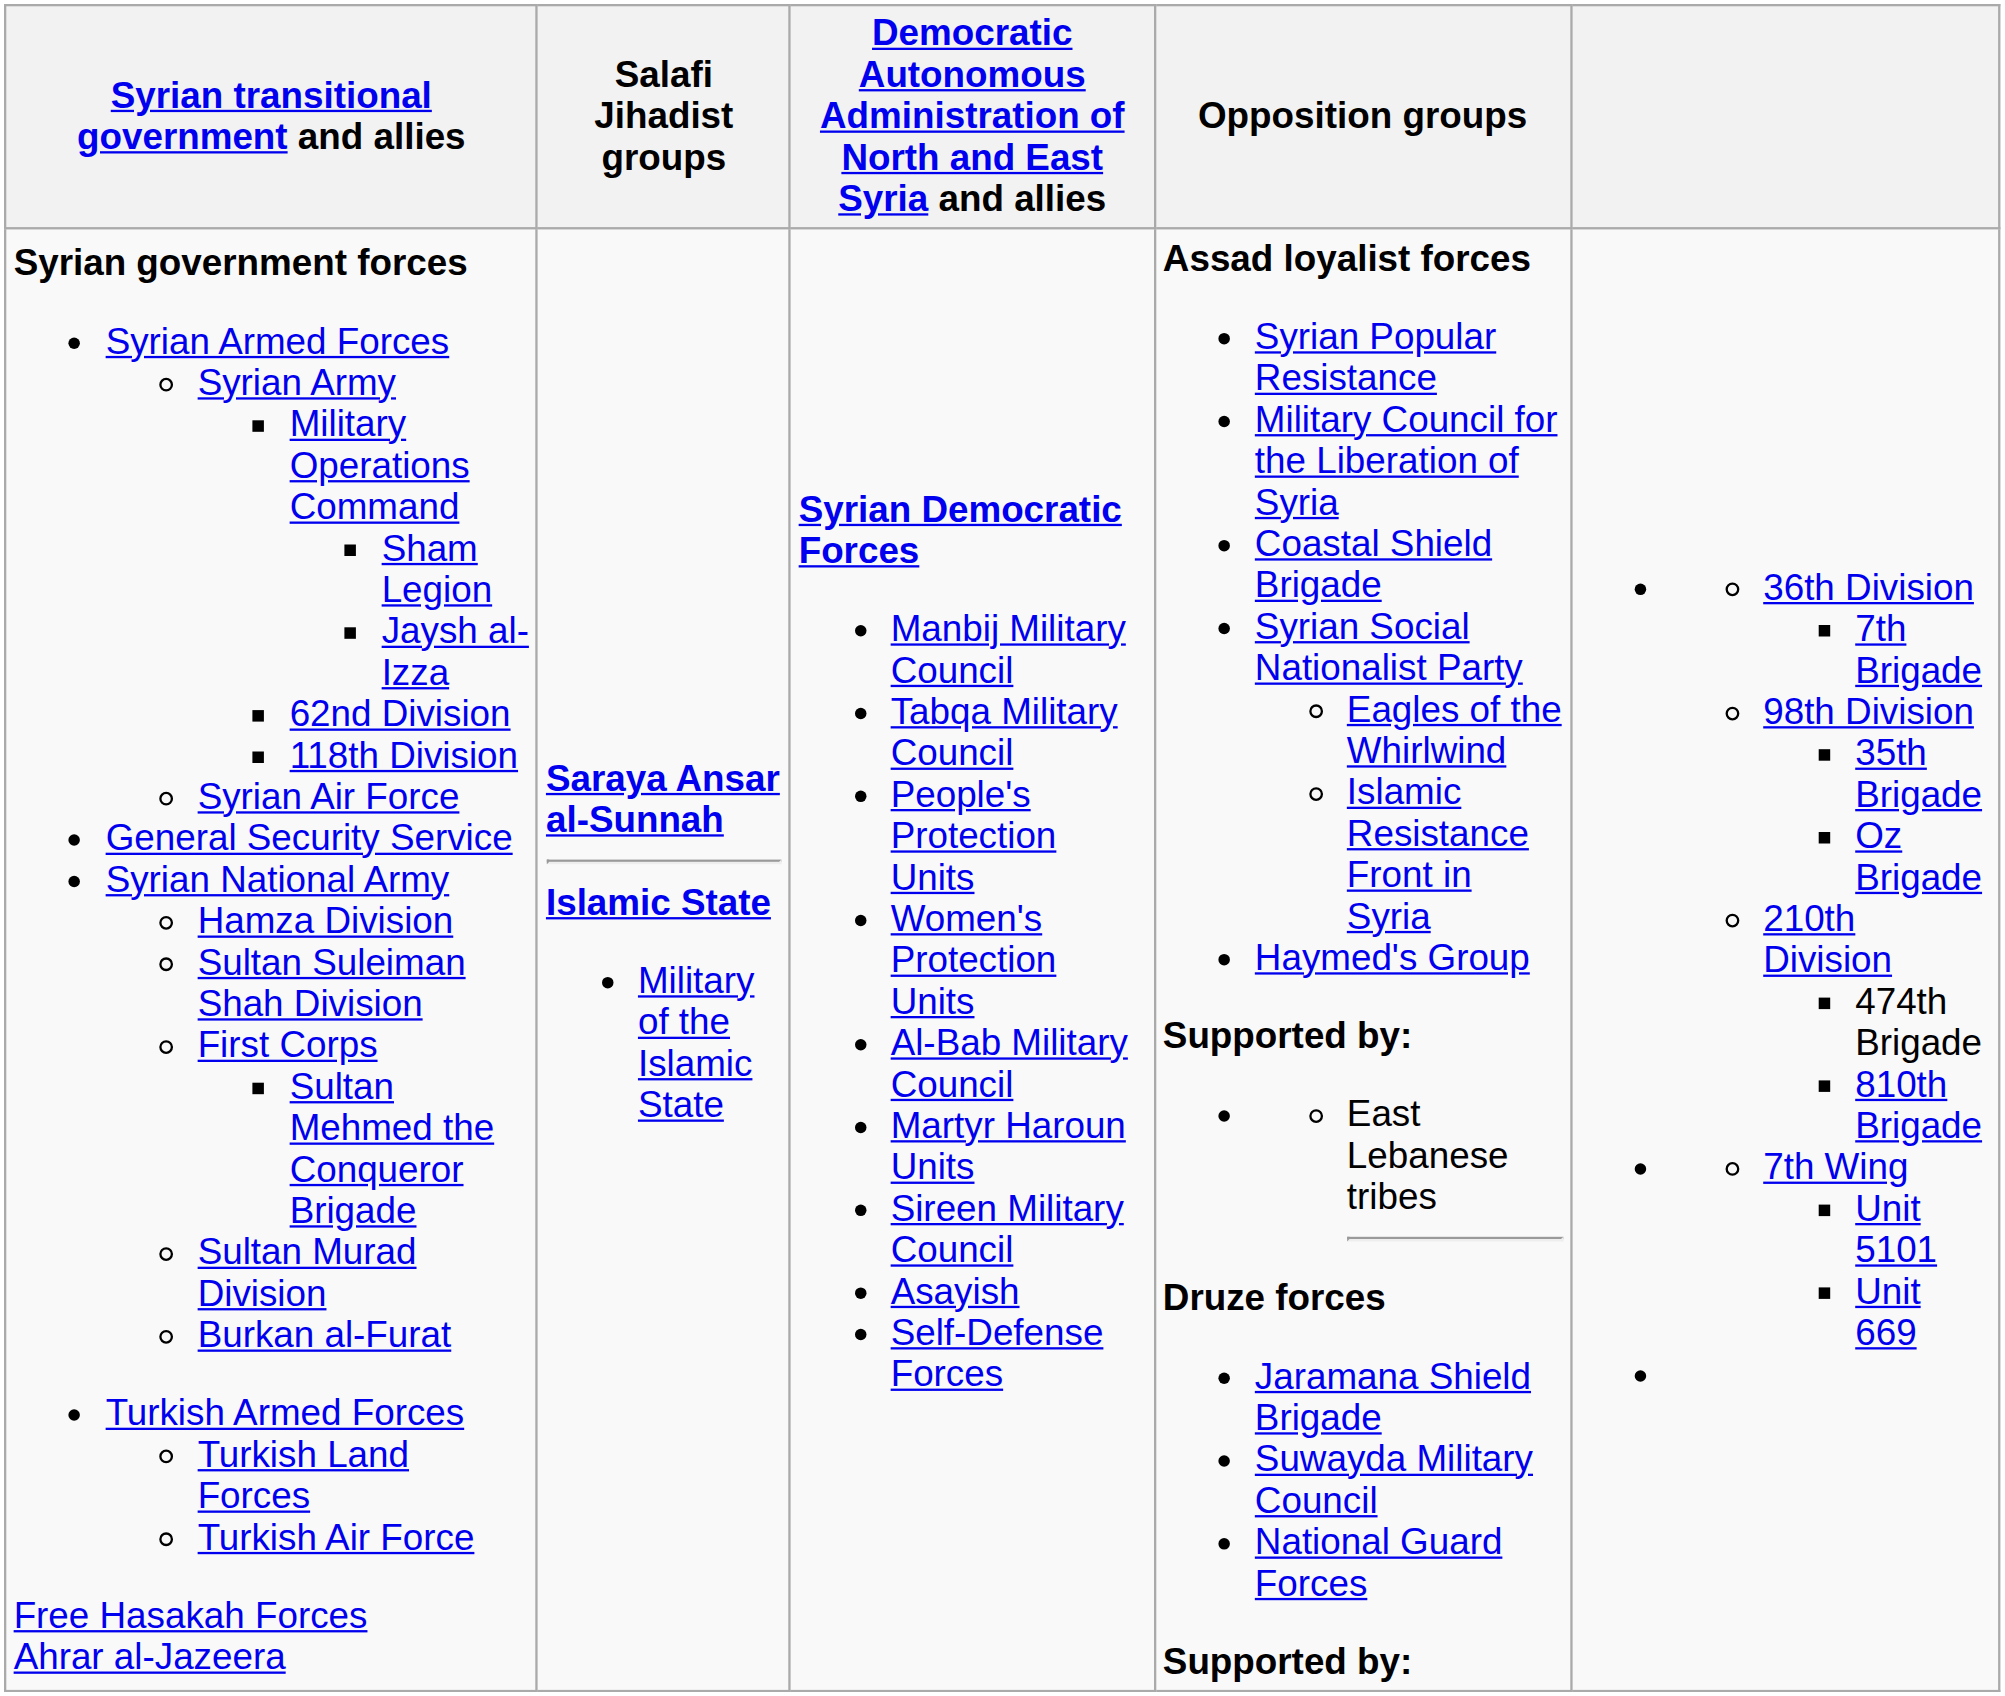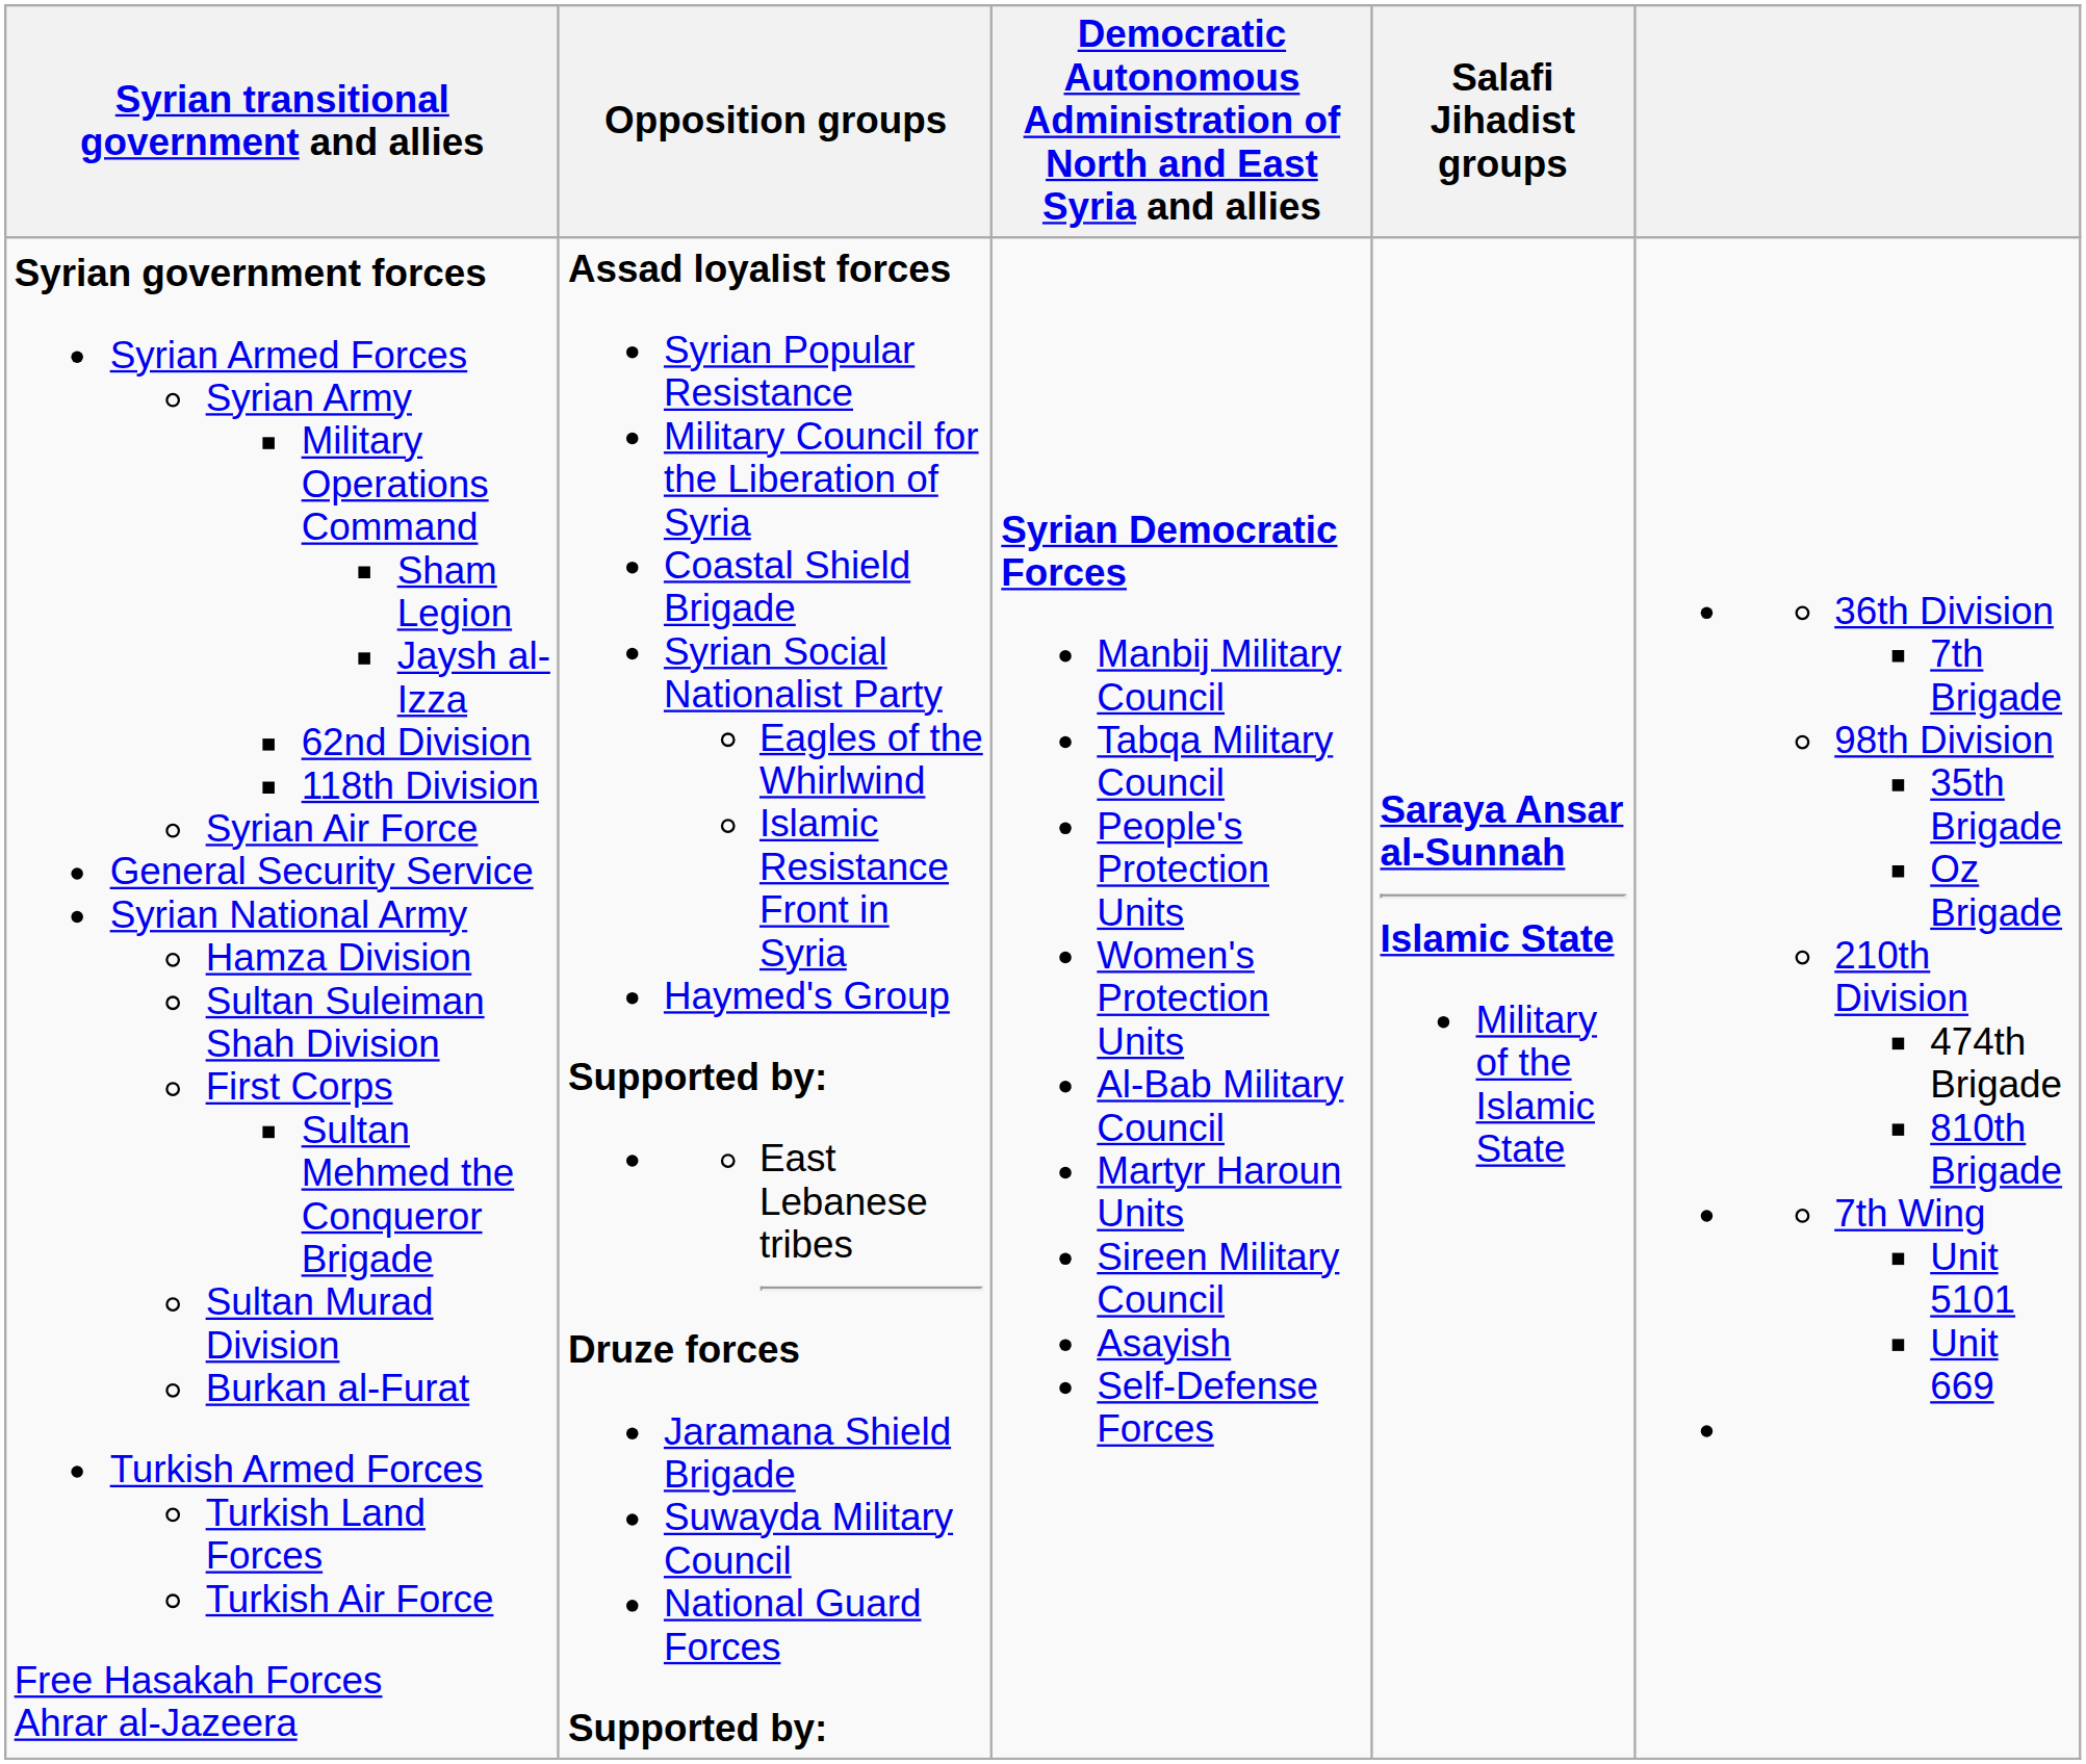columns swapped: Opposition groups <-> Salafi Jihadist groups
